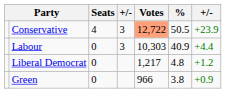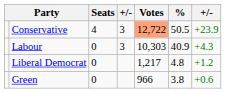Labour | column 7: +4.4 -> +4.3
Green | column 7: +0.9 -> +0.6
